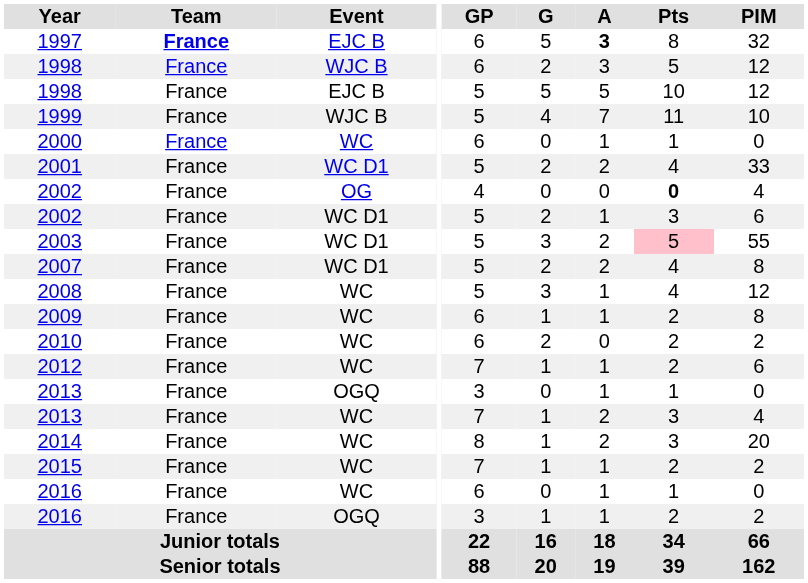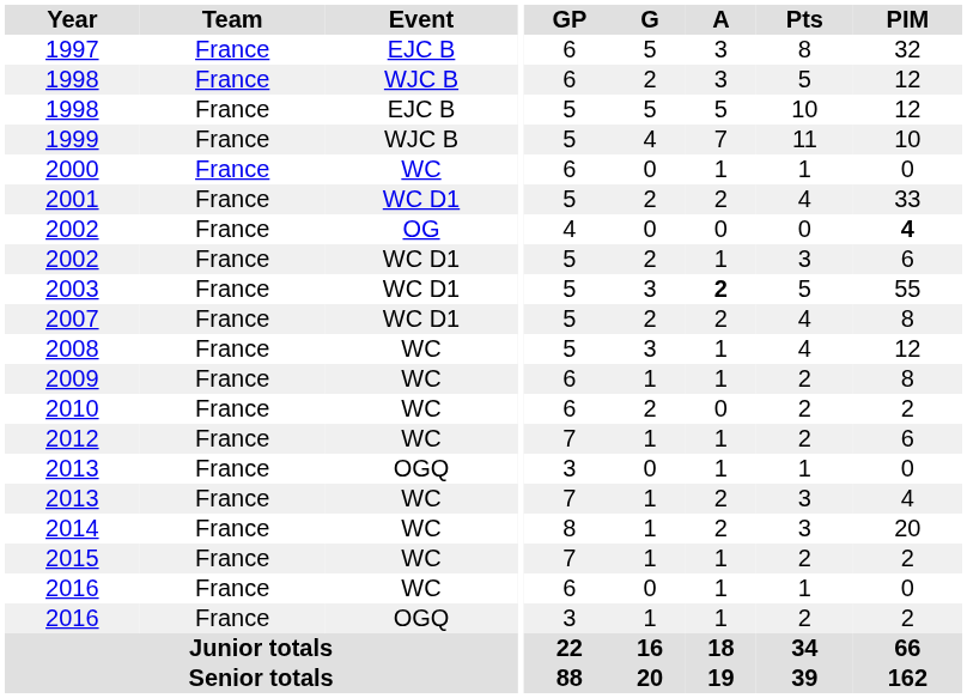1997 | Team: bold -> normal
1997 | A: bold -> normal
2002 / OG | Pts: bold -> normal
2002 / OG | PIM: normal -> bold
2003 | A: normal -> bold
2003 | Pts: pink background -> no background
